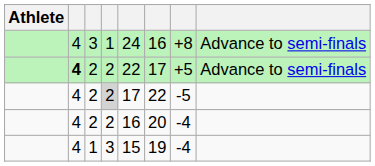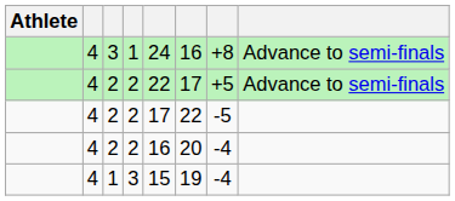row 3 | column 2: bold -> normal
row 4 | column 4: lightgrey background -> no background
